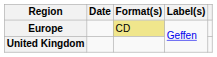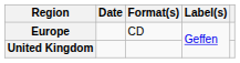Europe | Format(s): khaki background -> no background
